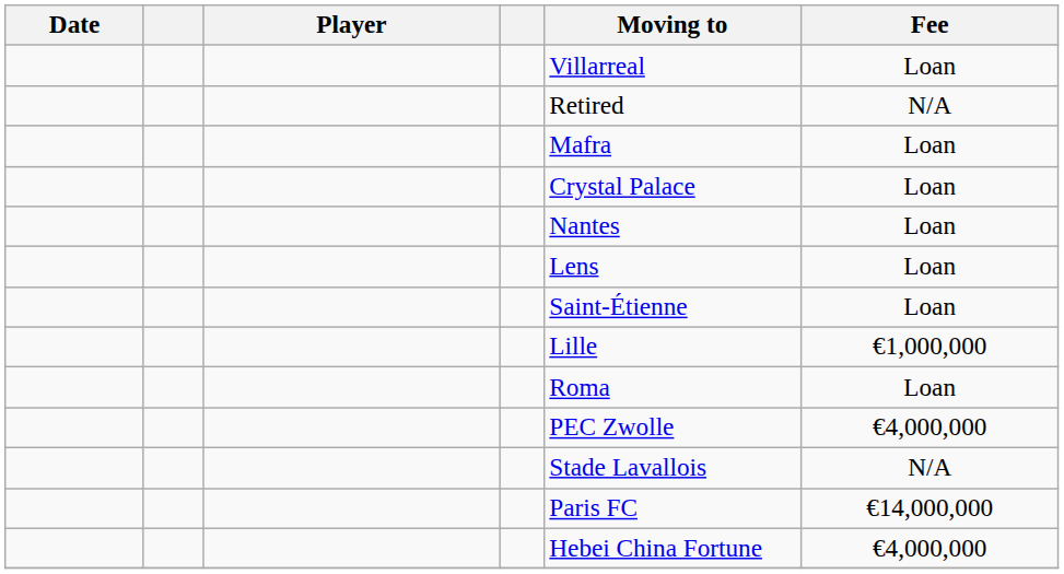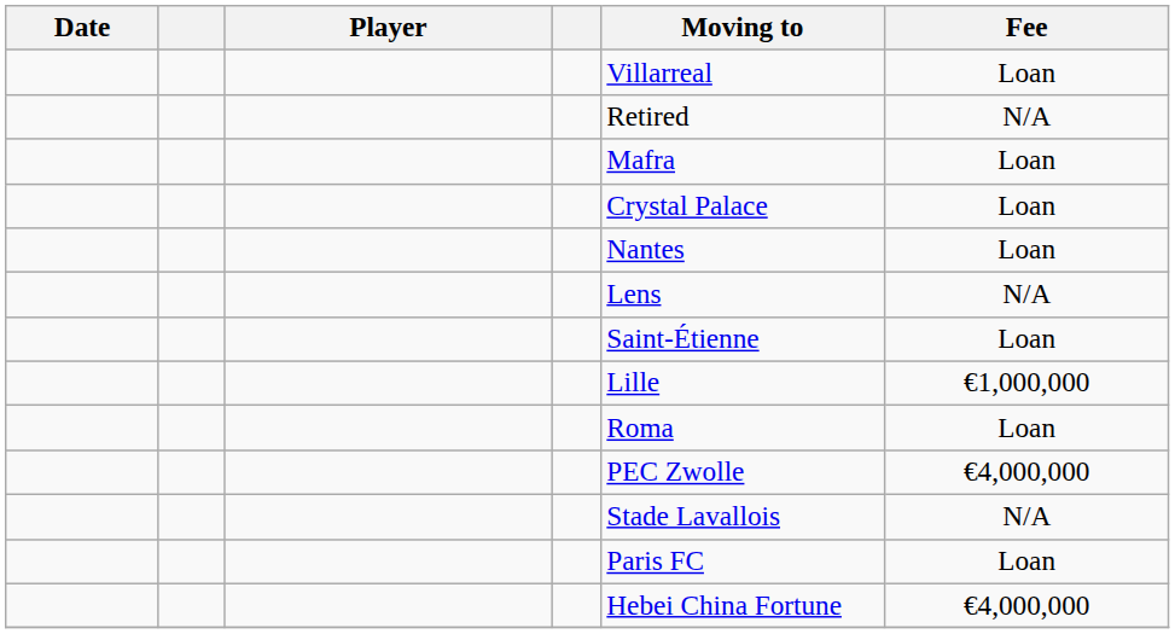row 7 | Fee: Loan -> N/A
row 13 | Fee: €14,000,000 -> Loan
